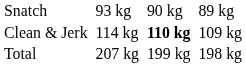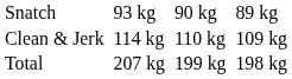Clean & Jerk | column 3: bold -> normal
